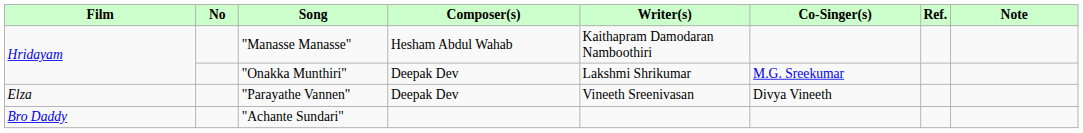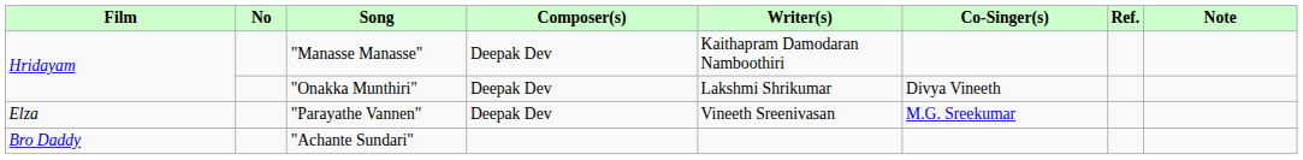"Manasse Manasse" | Composer(s): Hesham Abdul Wahab -> Deepak Dev
"Onakka Munthiri" | Co-Singer(s): M.G. Sreekumar -> Divya Vineeth
"Parayathe Vannen" | Co-Singer(s): Divya Vineeth -> M.G. Sreekumar
